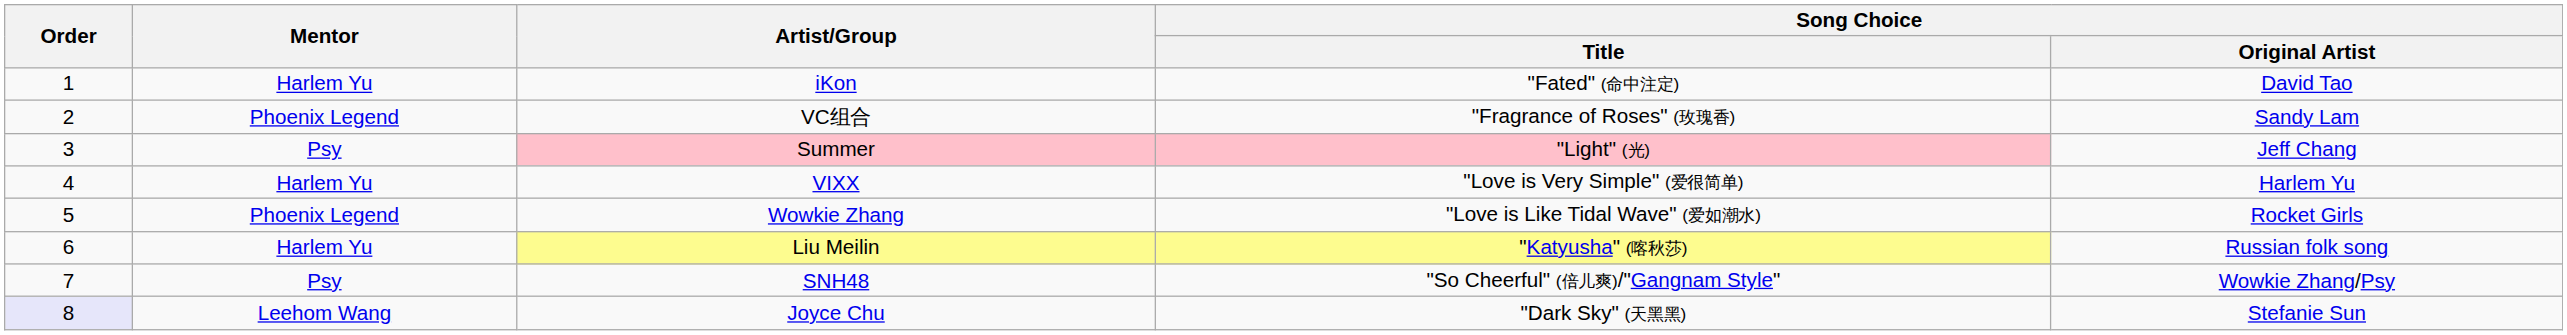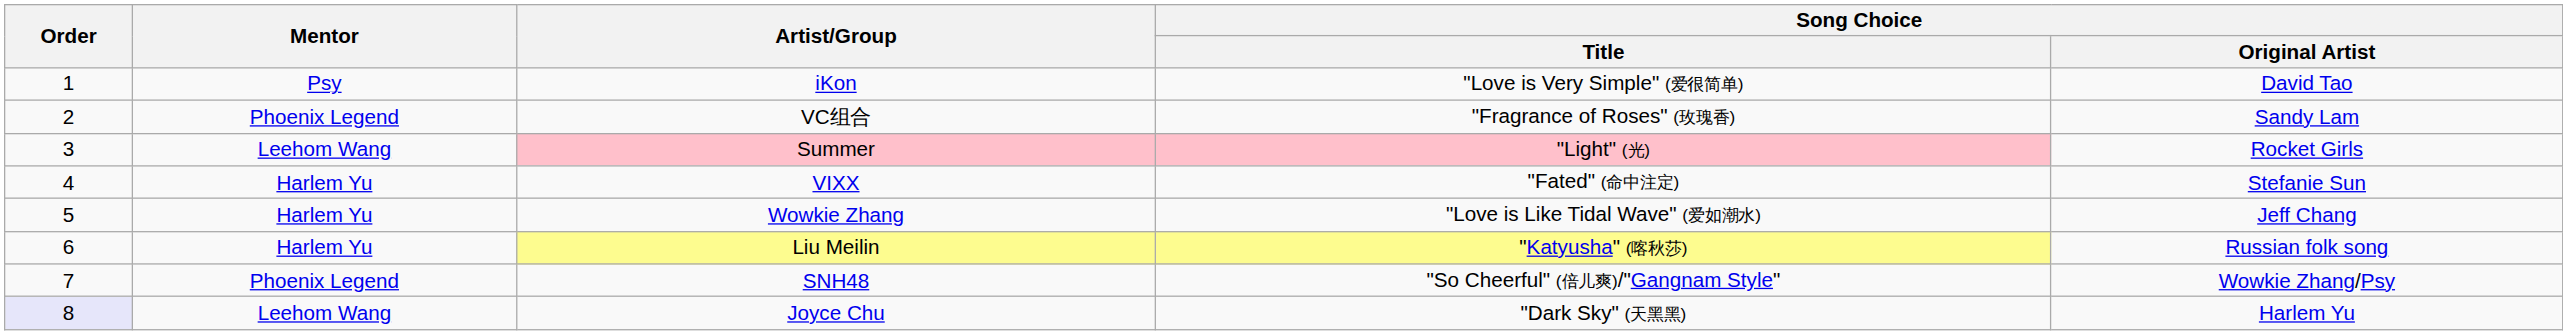iKon | Mentor: Harlem Yu -> Psy
iKon | Song Choice / Title: "Fated" (命中注定) -> "Love is Very Simple" (爱很简单)
Summer | Mentor: Psy -> Leehom Wang
Summer | Song Choice / Original Artist: Jeff Chang -> Rocket Girls
VIXX | Song Choice / Title: "Love is Very Simple" (爱很简单) -> "Fated" (命中注定)
VIXX | Song Choice / Original Artist: Harlem Yu -> Stefanie Sun
Wowkie Zhang | Mentor: Phoenix Legend -> Harlem Yu
Wowkie Zhang | Song Choice / Original Artist: Rocket Girls -> Jeff Chang
SNH48 | Mentor: Psy -> Phoenix Legend
Joyce Chu | Song Choice / Original Artist: Stefanie Sun -> Harlem Yu
